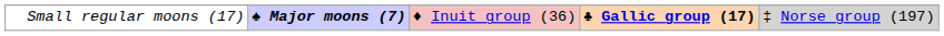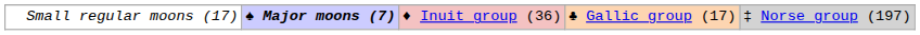Small regular moons (17) | column 4: bold -> normal
